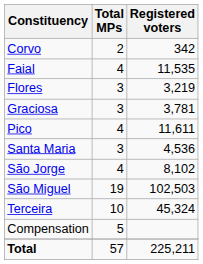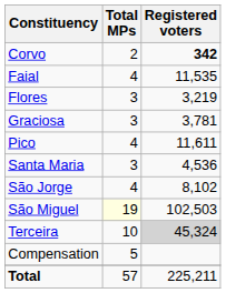Corvo | Registered voters: normal -> bold
São Miguel | Total MPs: no background -> lightyellow background
Terceira | Registered voters: no background -> lightgrey background
